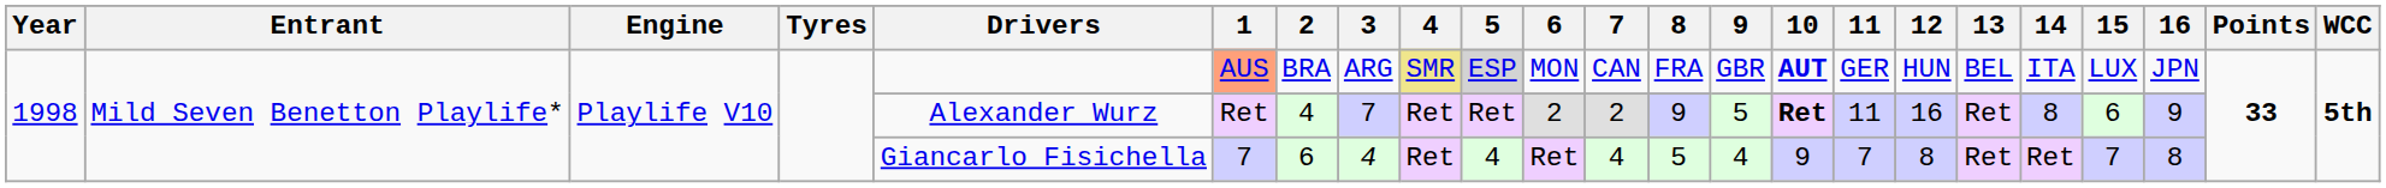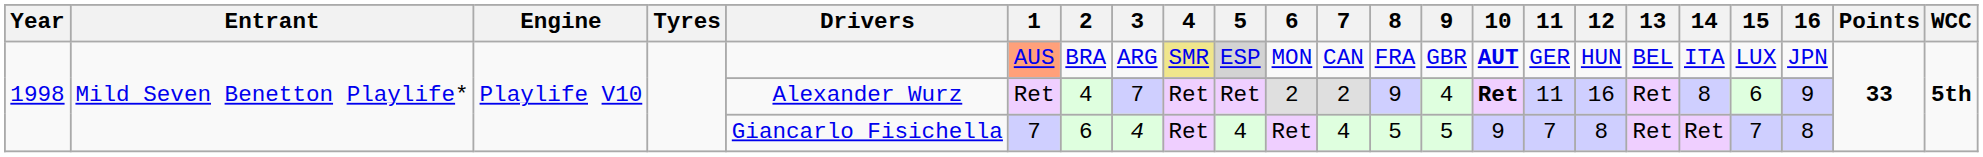row 3 | 9: 5 -> 4
row 4 | 9: 4 -> 5
